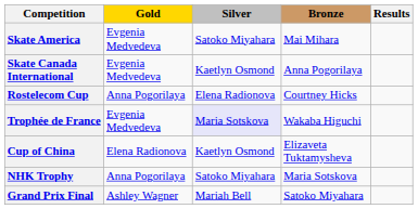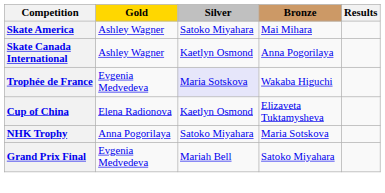Skate America | Gold: Evgenia Medvedeva -> Ashley Wagner
Skate Canada International | Gold: Evgenia Medvedeva -> Ashley Wagner
- row: Rostelecom Cup | Anna Pogorilaya | Elena Radionova | Courtney Hicks
Grand Prix Final | Gold: Ashley Wagner -> Evgenia Medvedeva
